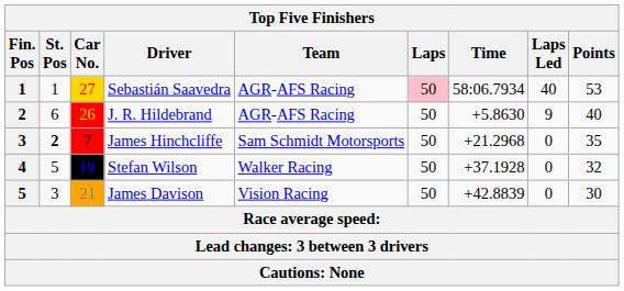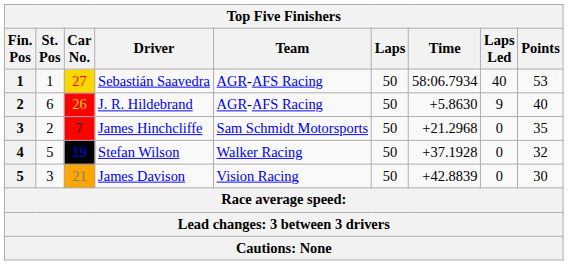Sebastián Saavedra | Laps: pink background -> no background
James Hinchcliffe | St. Pos: bold -> normal
